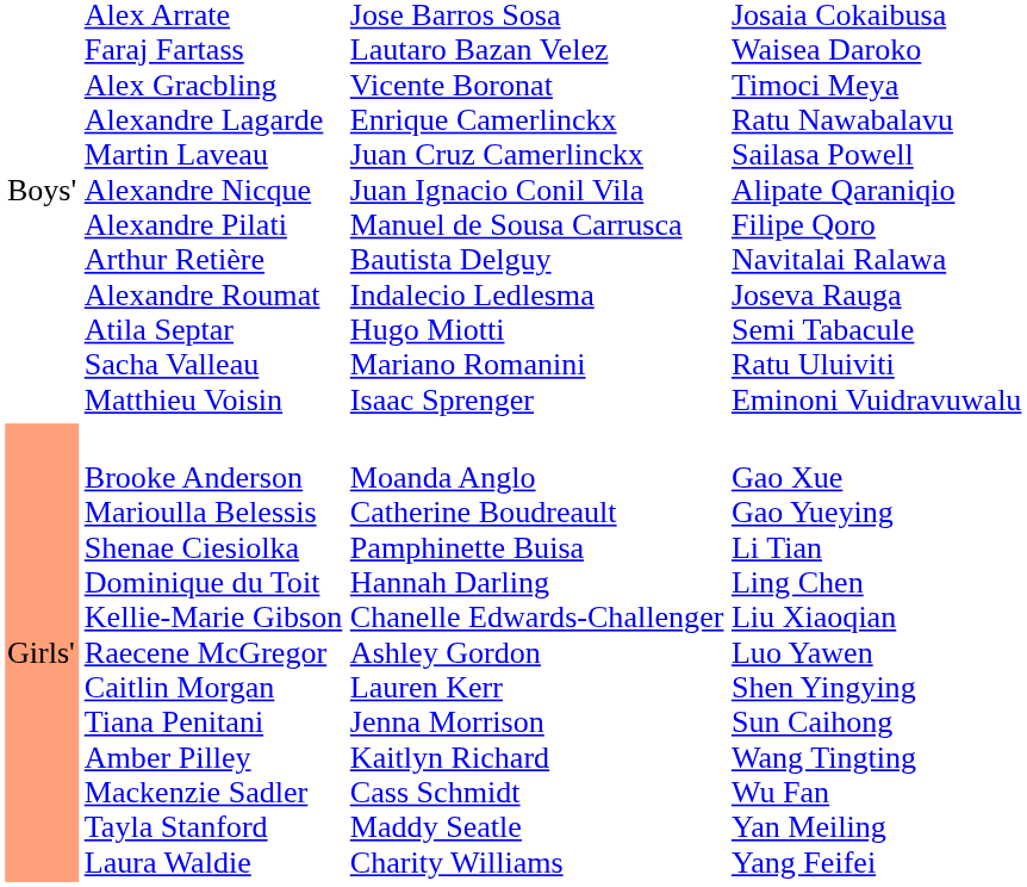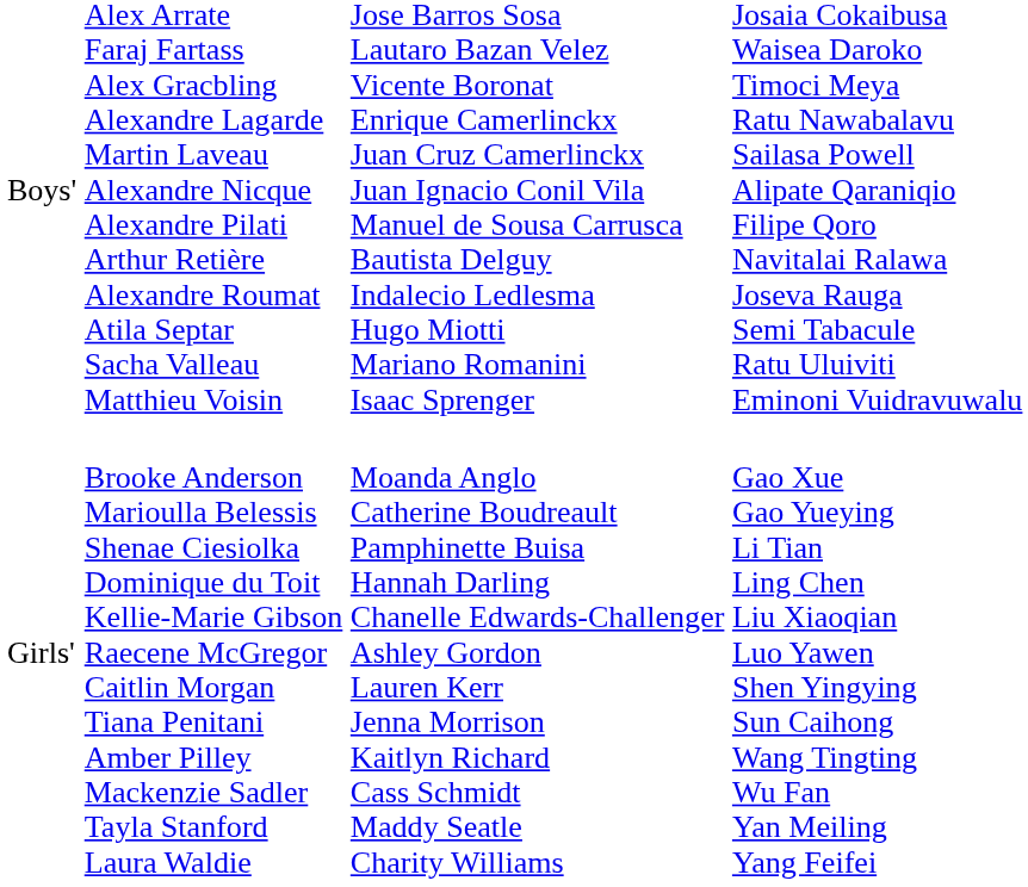Girls' | column 1: lightsalmon background -> no background
